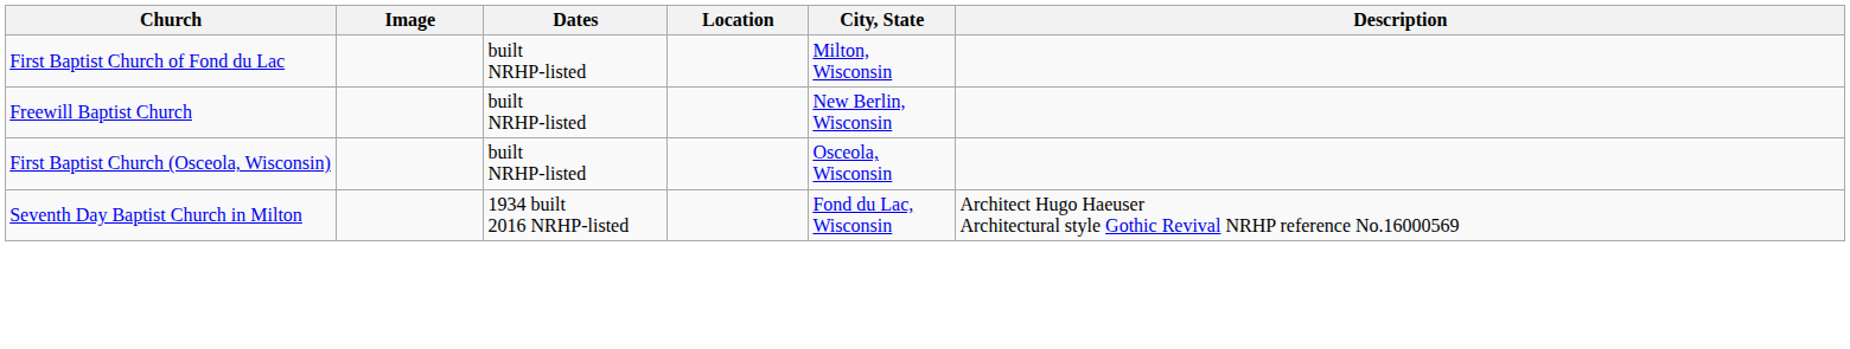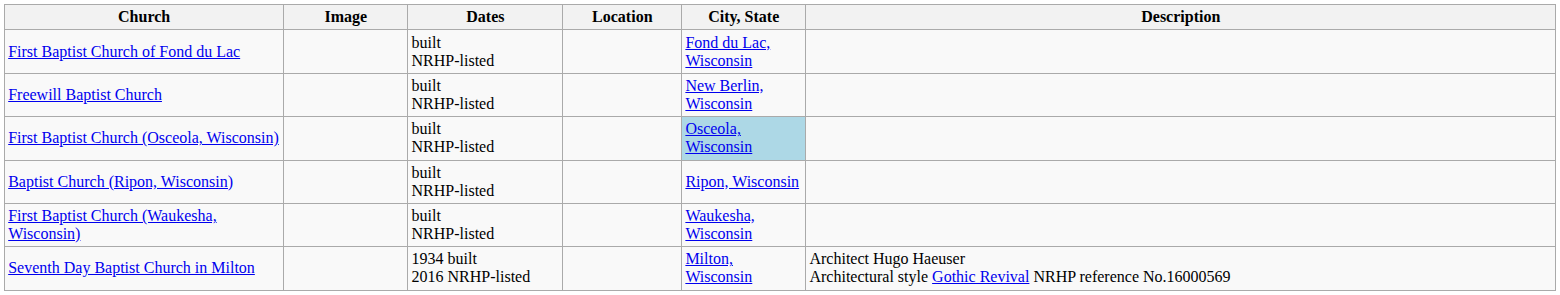First Baptist Church of Fond du Lac | City, State: Milton, Wisconsin -> Fond du Lac, Wisconsin
First Baptist Church (Osceola, Wisconsin) | City, State: no background -> lightblue background
+ row: Baptist Church (Ripon, Wisconsin) | built NRHP-listed | Ripon, Wisconsin
+ row: First Baptist Church (Waukesha, Wisconsin) | built NRHP-listed | Waukesha, Wisconsin
Seventh Day Baptist Church in Milton | City, State: Fond du Lac, Wisconsin -> Milton, Wisconsin
